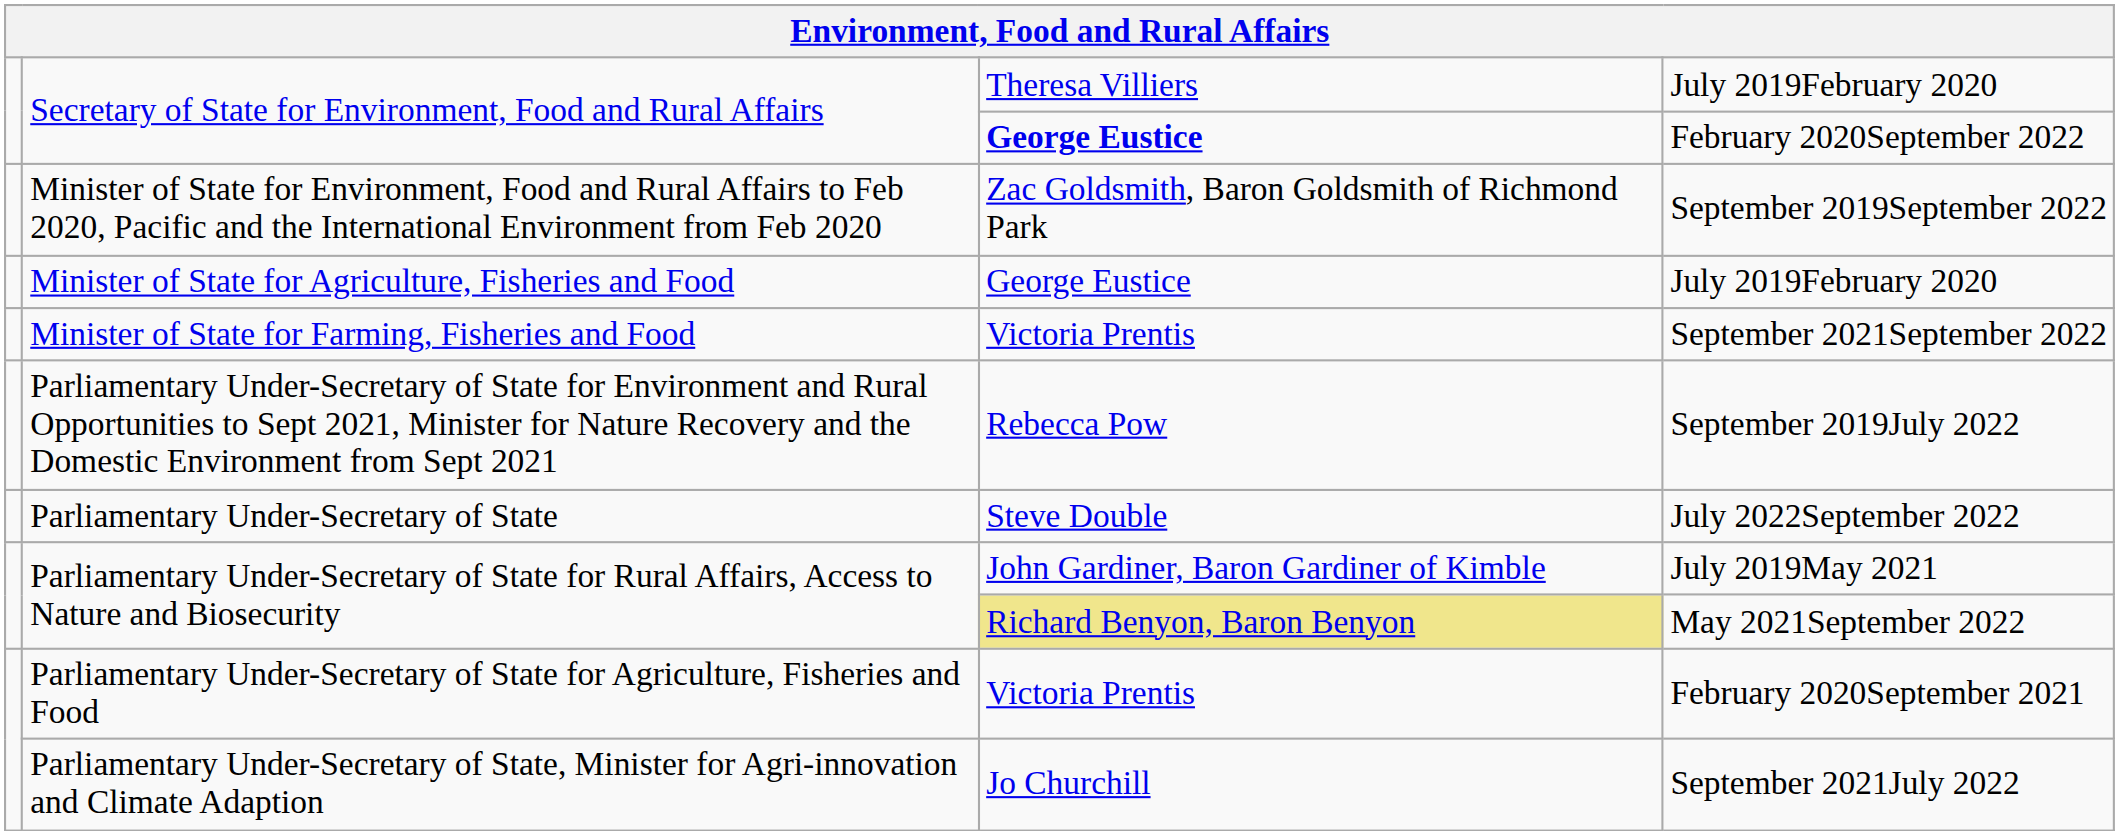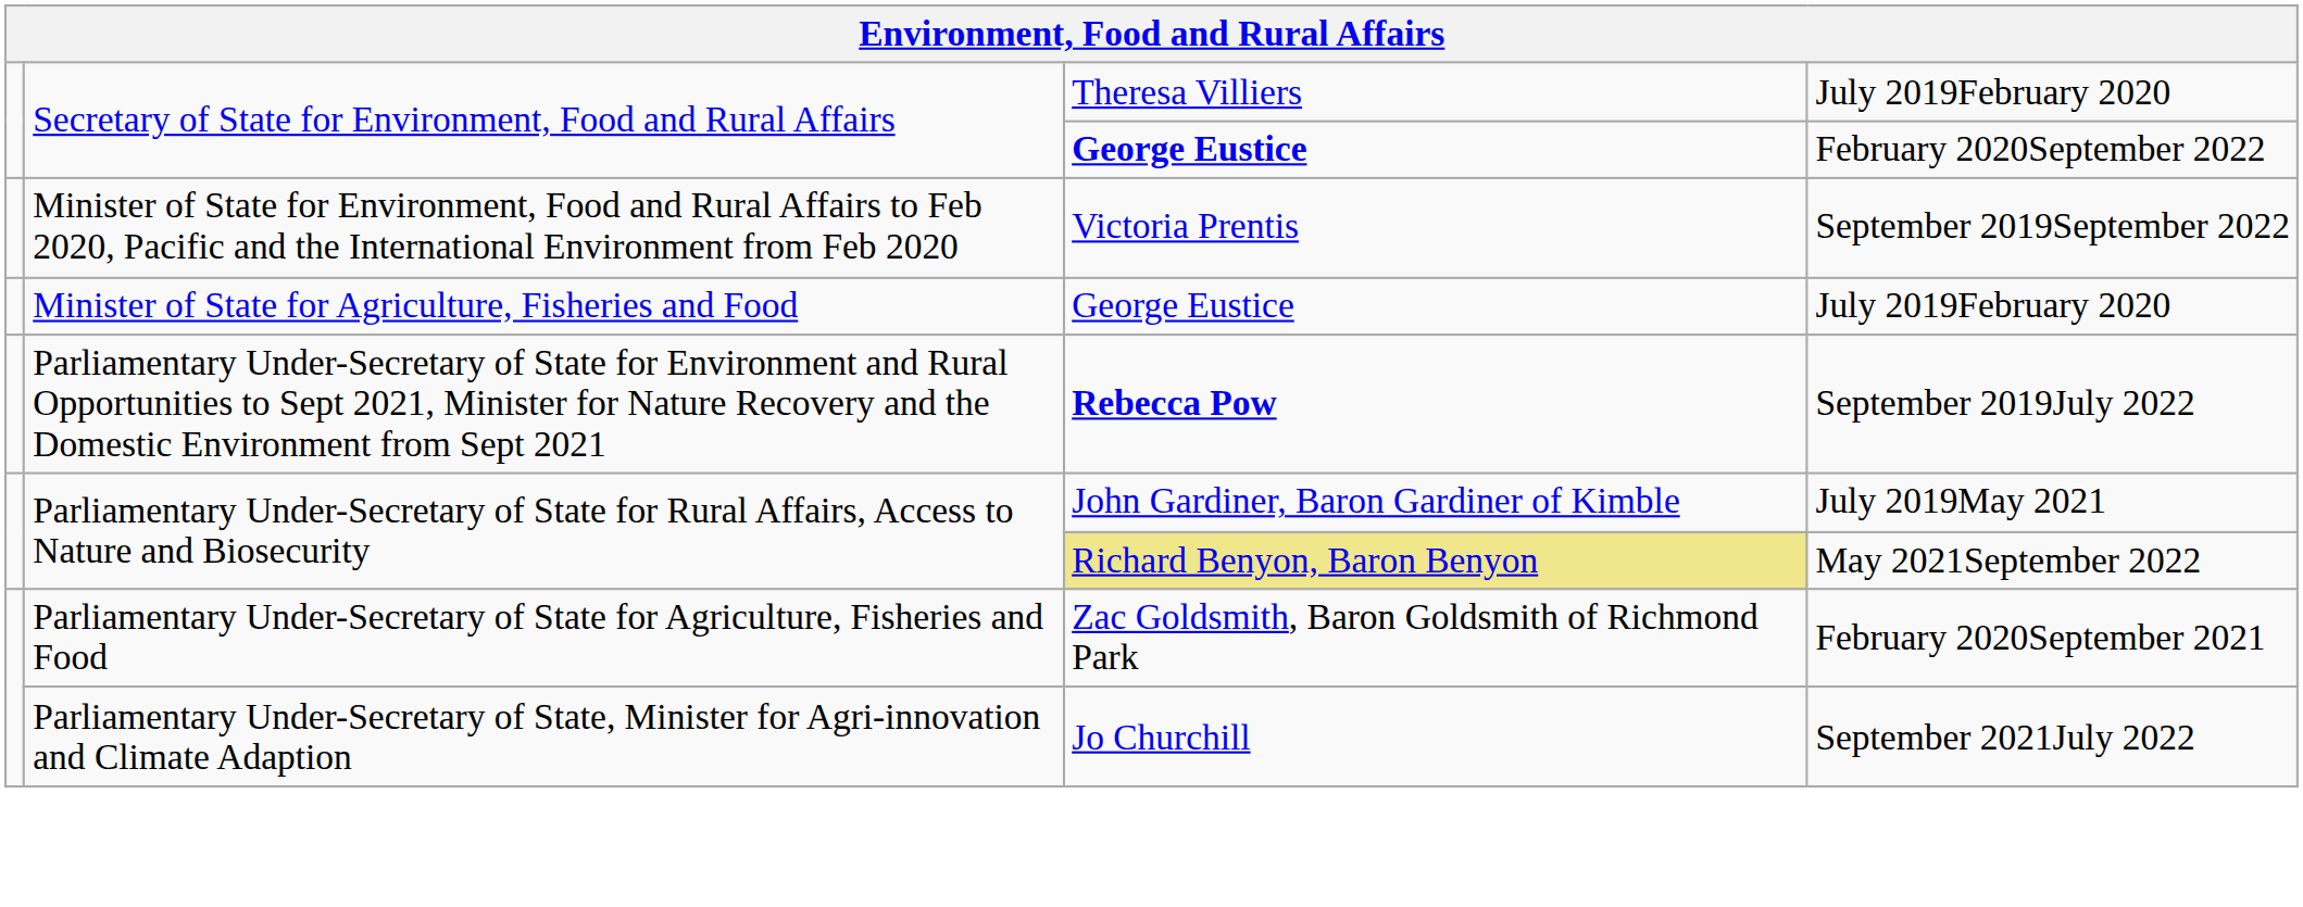September 2019September 2022 | column 3: Zac Goldsmith, Baron Goldsmith of Richmond Park -> Victoria Prentis
- row: Minister of State for Farming, Fisheries and Food | Victoria Prentis | September 2021September 2022
September 2019July 2022 | column 3: normal -> bold
- row: Parliamentary Under-Secretary of State | Steve Double | July 2022September 2022
February 2020September 2021 | column 3: Victoria Prentis -> Zac Goldsmith, Baron Goldsmith of Richmond Park
